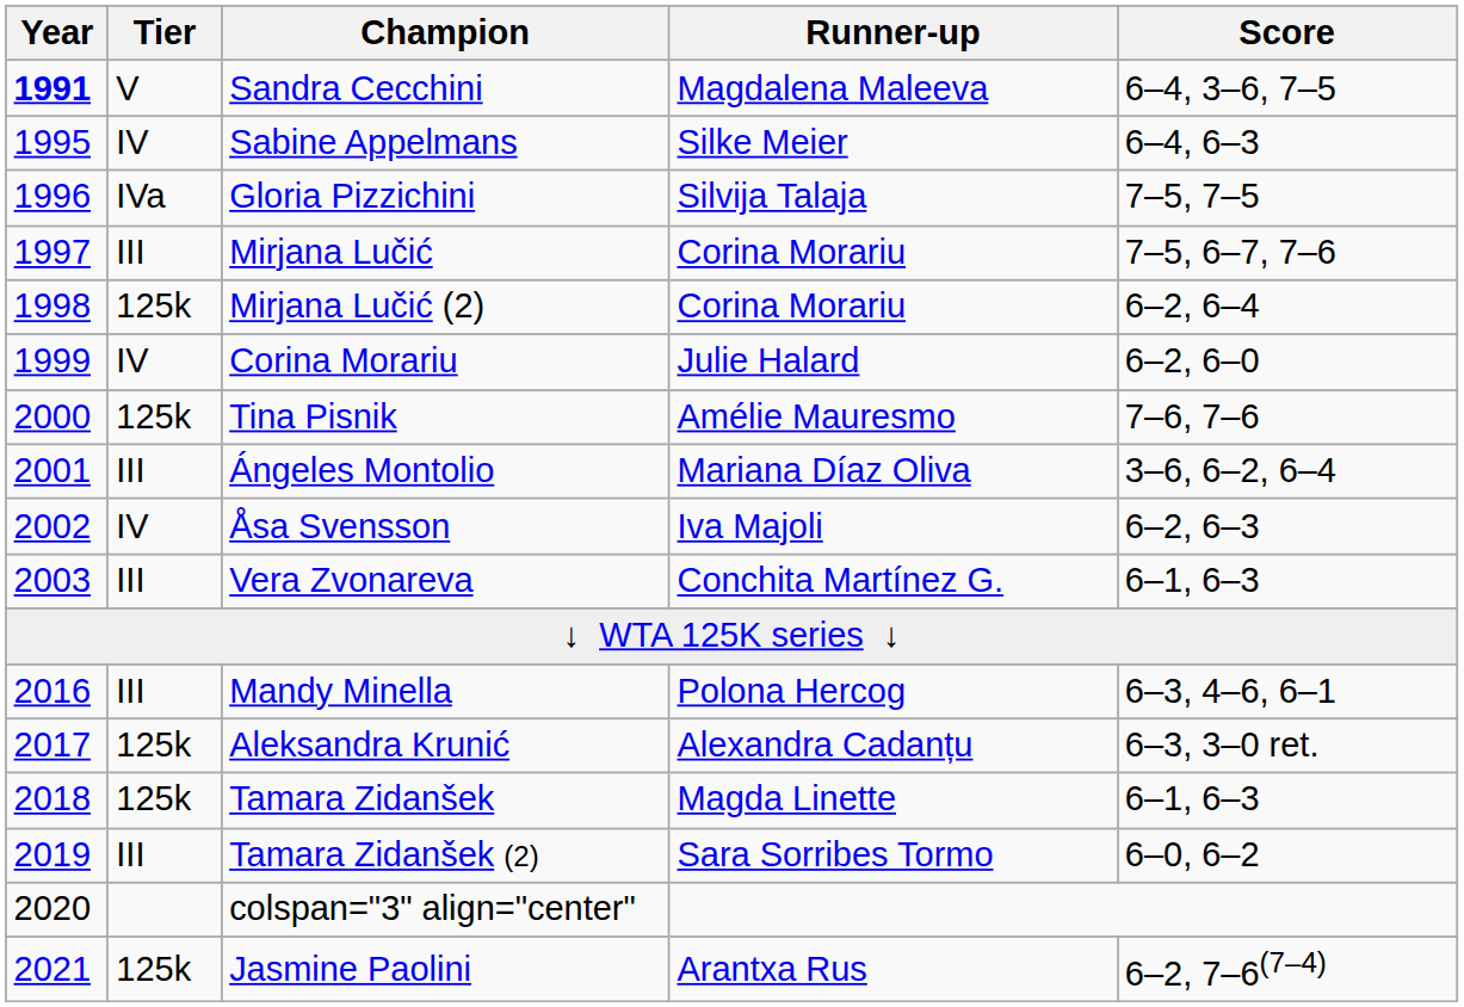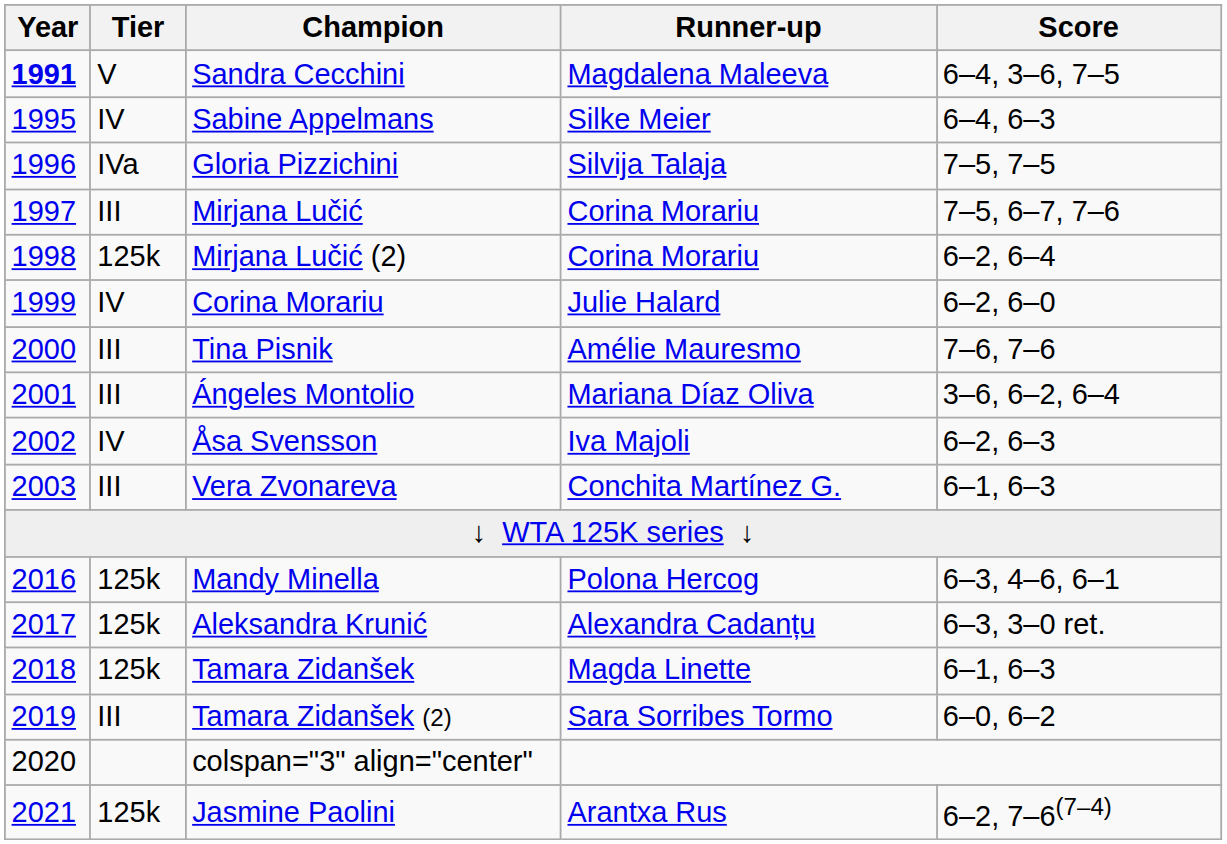Tina Pisnik | Tier: 125k -> III
Mandy Minella | Tier: III -> 125k
